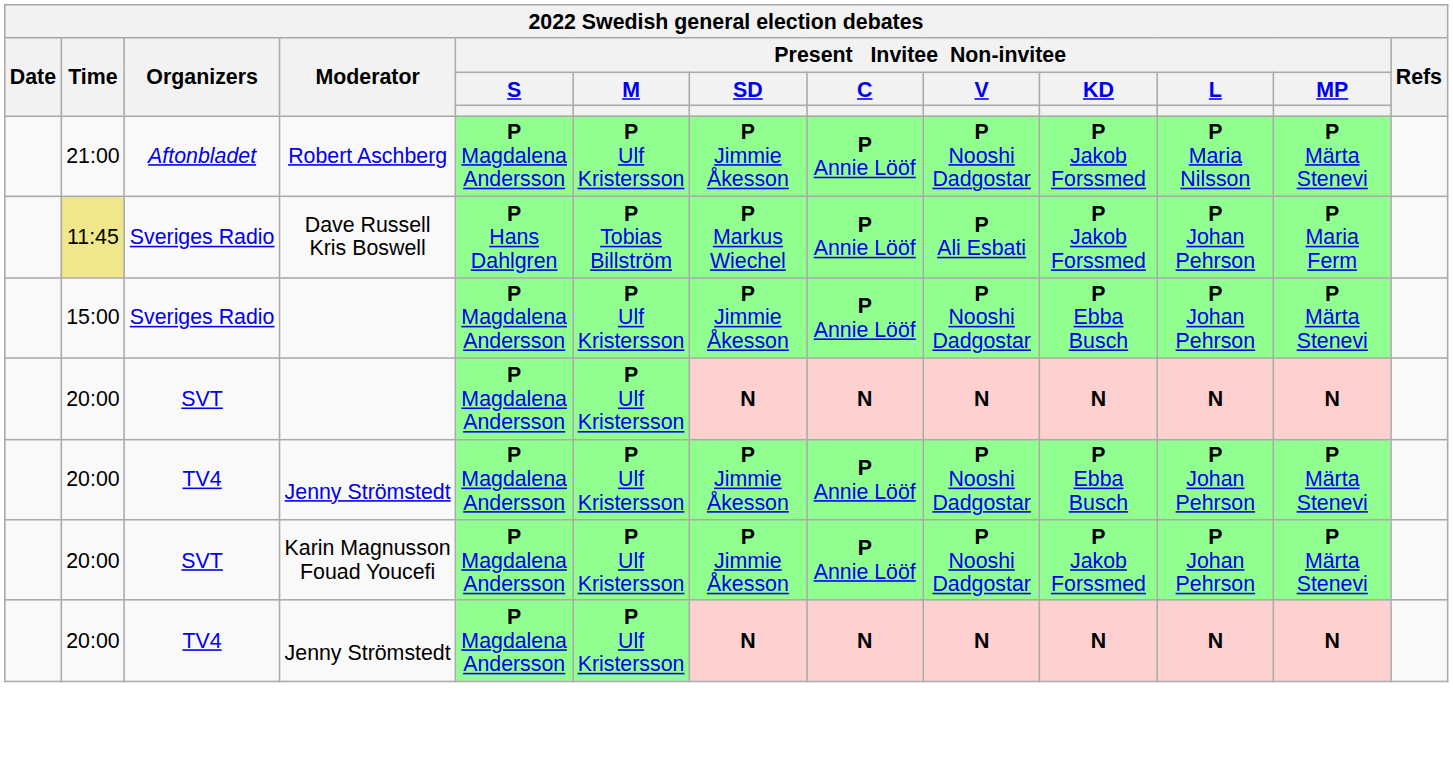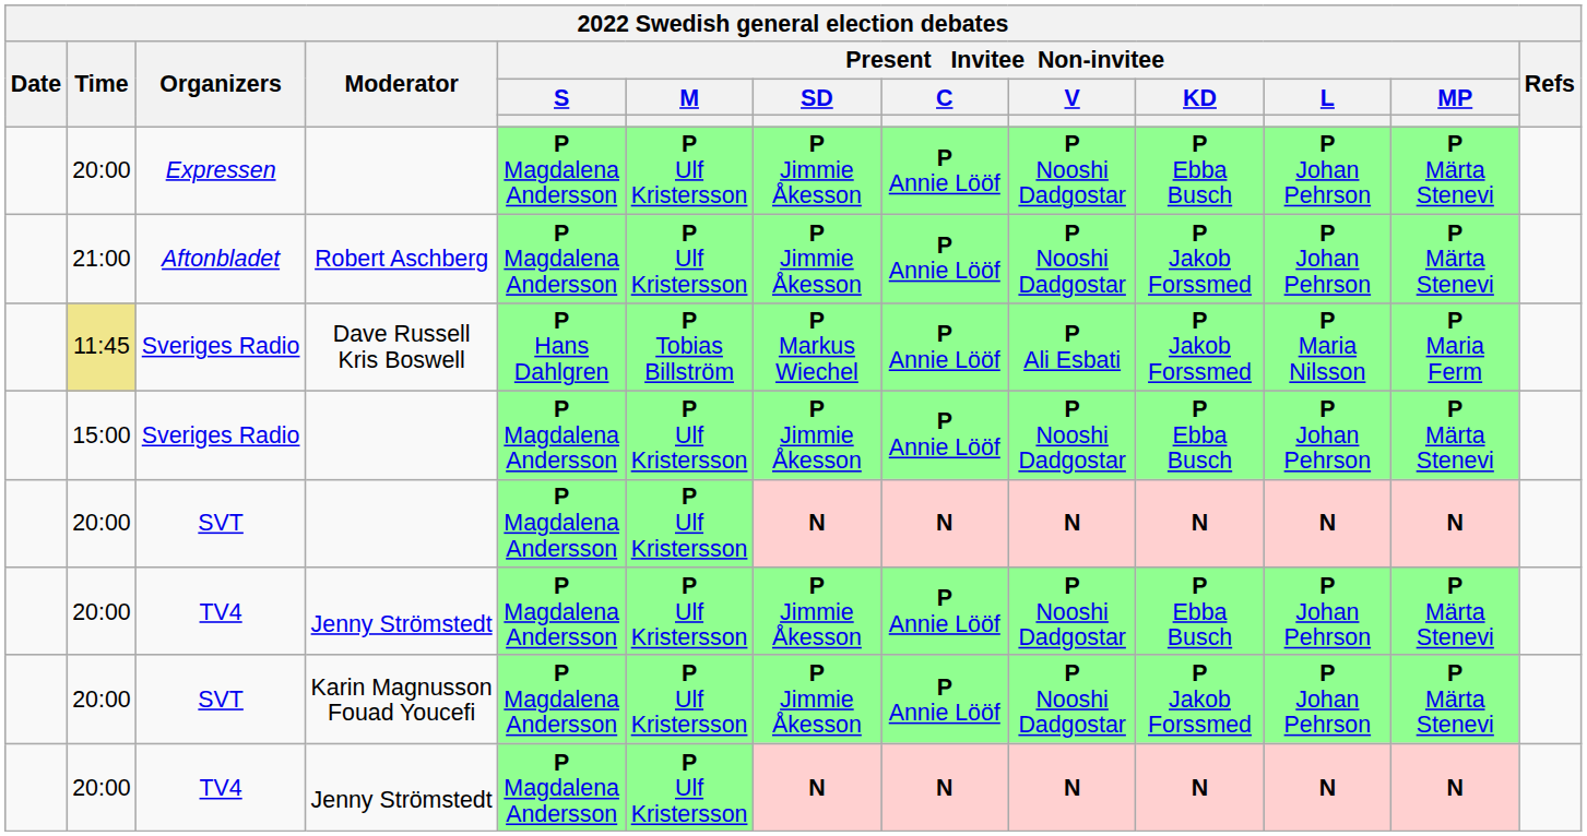+ row: 20:00 | Expressen | P Magdalena Andersson | P Ulf Kristersson | P Jimmie Åkesson | P Annie Lööf | P Nooshi Dadgostar | P Ebba Busch | P Johan Pehrson | P Märta Stenevi
Aftonbladet | Present Invitee Non-invitee / L: P Maria Nilsson -> P Johan Pehrson
Sveriges Radio / Dave Russell Kris Boswell | Present Invitee Non-invitee / L: P Johan Pehrson -> P Maria Nilsson
